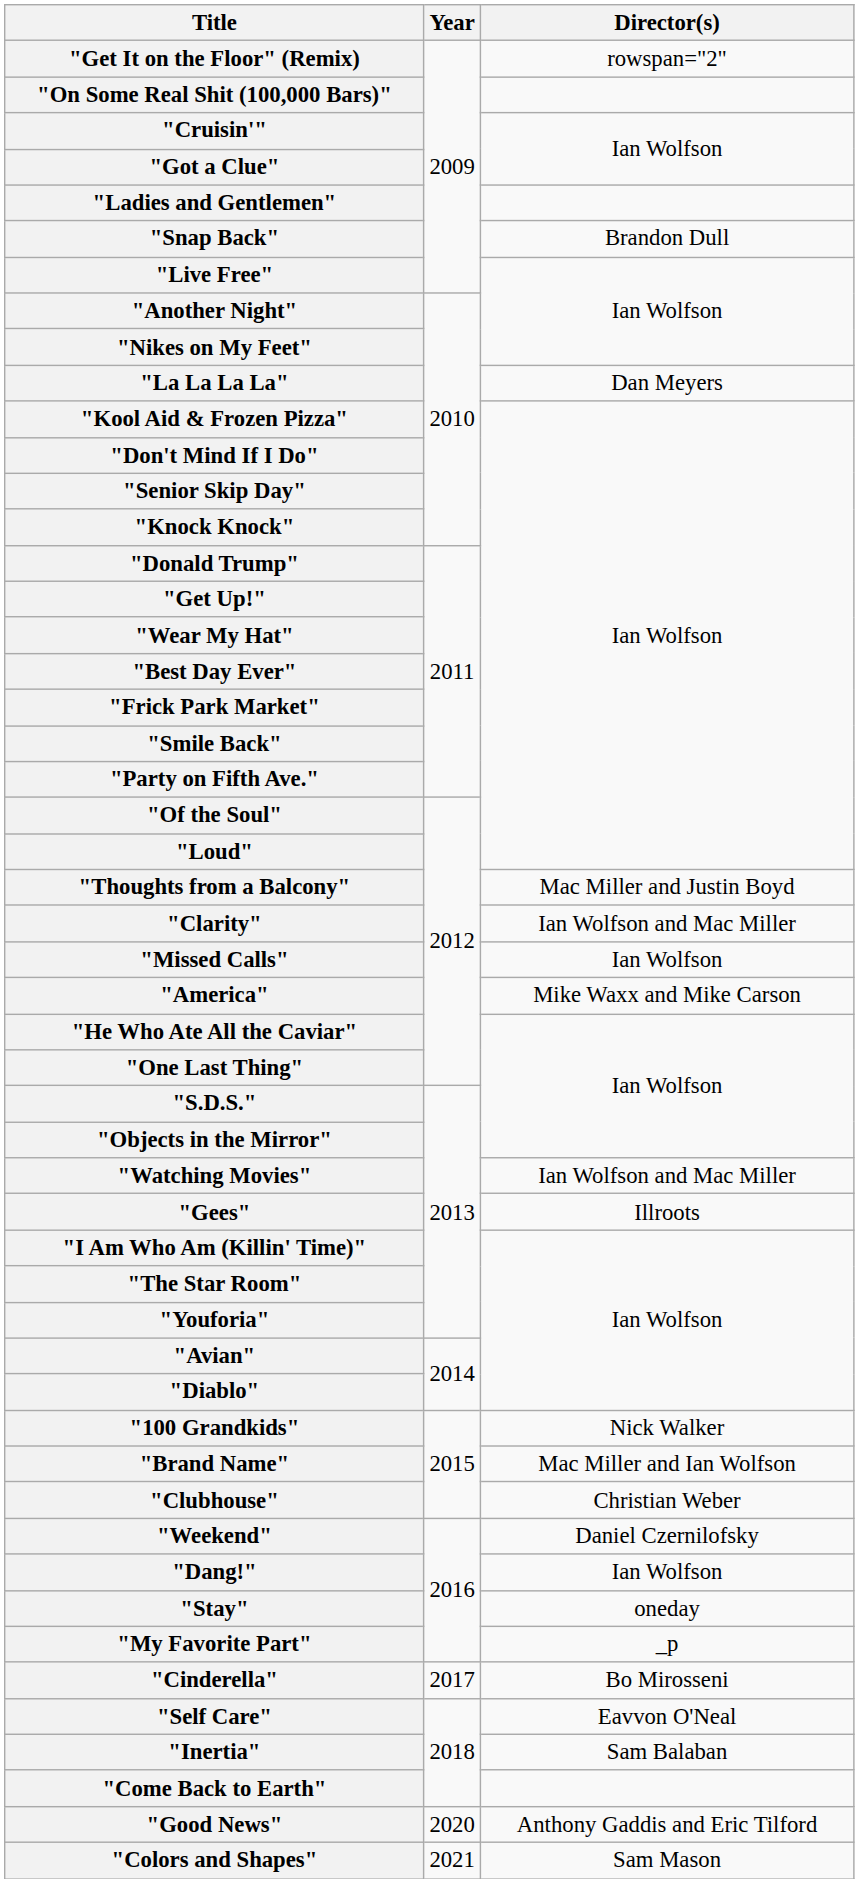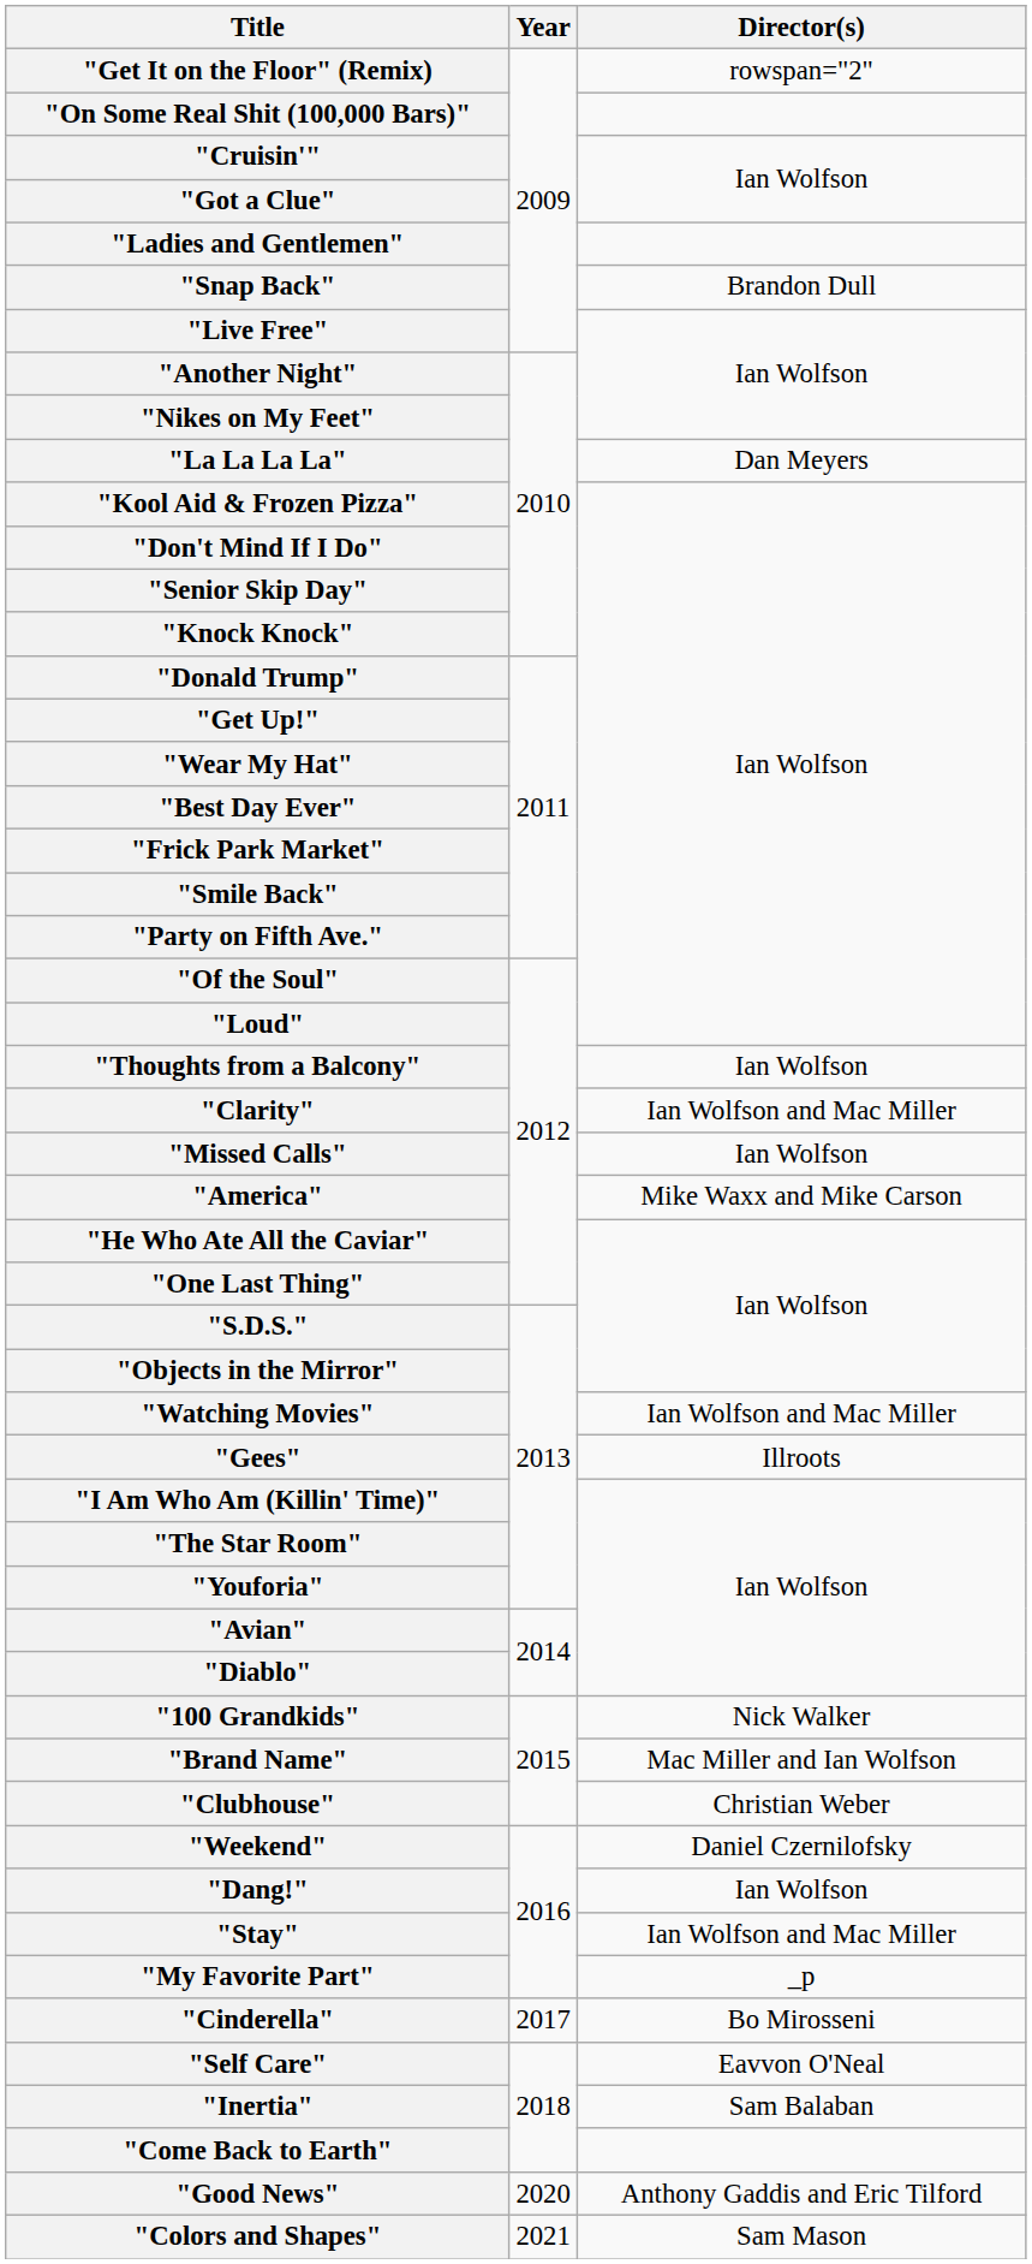"Thoughts from a Balcony" | Director(s): Mac Miller and Justin Boyd -> Ian Wolfson
"Stay" | Director(s): oneday -> Ian Wolfson and Mac Miller
